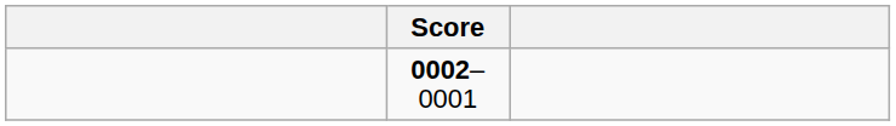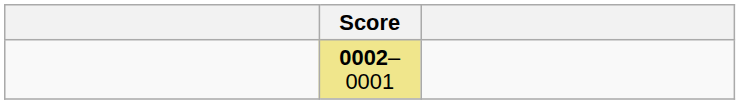row 2 | Score: no background -> khaki background
